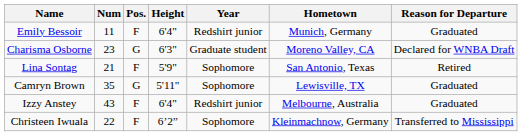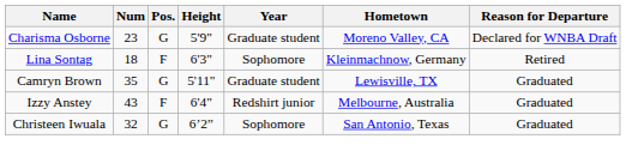- row: Emily Bessoir | 11 | F | 6'4" | Redshirt junior | Munich, Germany | Graduated
Charisma Osborne | Height: 6'3" -> 5'9"
Lina Sontag | Num: 21 -> 18
Lina Sontag | Height: 5'9" -> 6'3"
Lina Sontag | Hometown: San Antonio, Texas -> Kleinmachnow, Germany
Camryn Brown | Year: Sophomore -> Graduate student
Christeen Iwuala | Num: 22 -> 32
Christeen Iwuala | Pos.: F -> G
Christeen Iwuala | Hometown: Kleinmachnow, Germany -> San Antonio, Texas
Christeen Iwuala | Reason for Departure: Transferred to Mississippi -> Graduated
